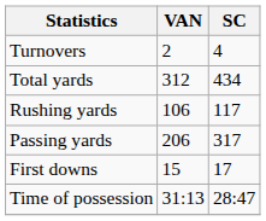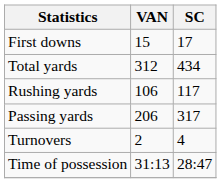rows swapped: First downs <-> Turnovers
